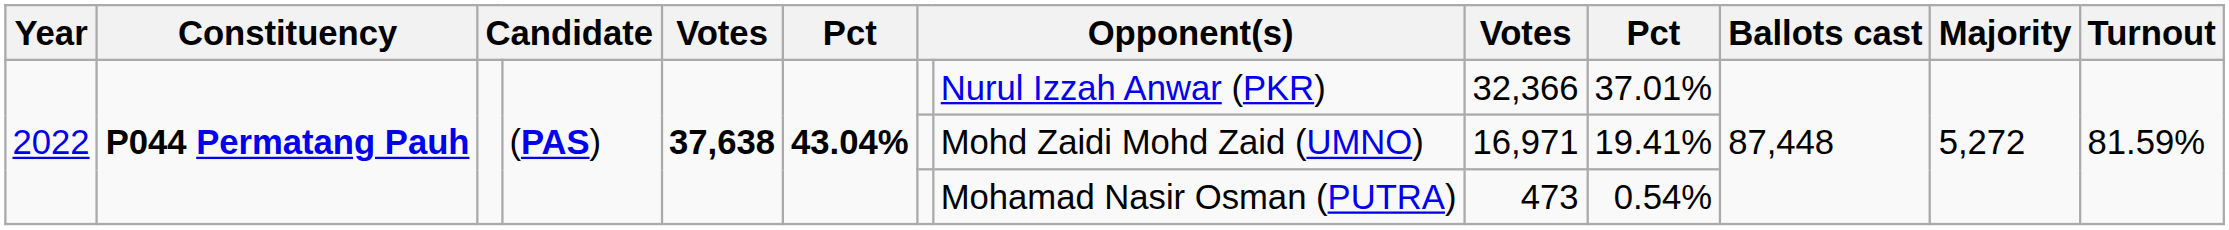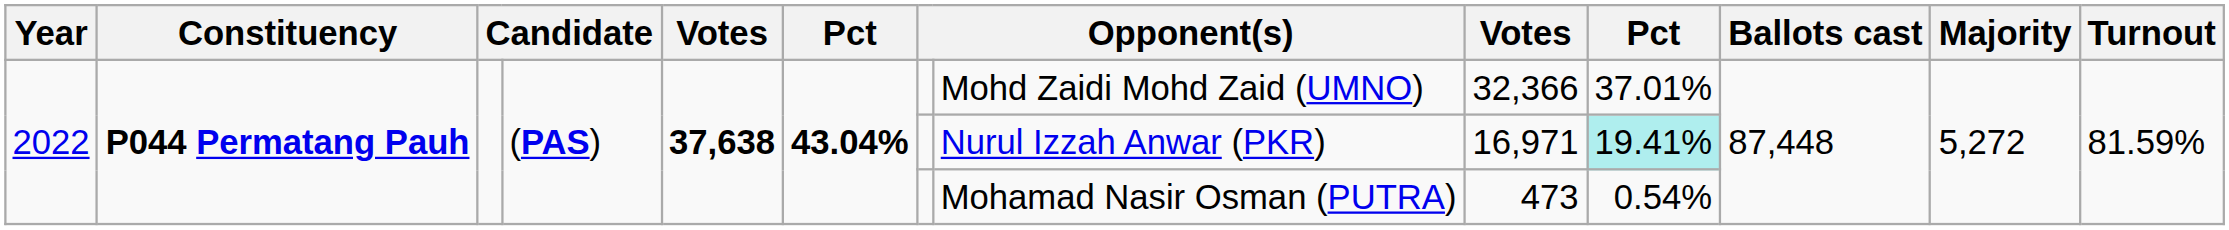row 2 | column 8: Nurul Izzah Anwar (PKR) -> Mohd Zaidi Mohd Zaid (UMNO)
row 3 | column 8: Mohd Zaidi Mohd Zaid (UMNO) -> Nurul Izzah Anwar (PKR)
row 3 | column 10: no background -> paleturquoise background
